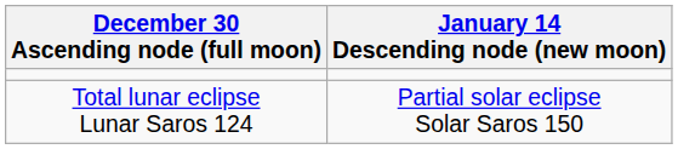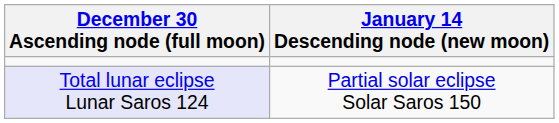row 3 | December 30 Ascending node (full moon): no background -> lavender background
